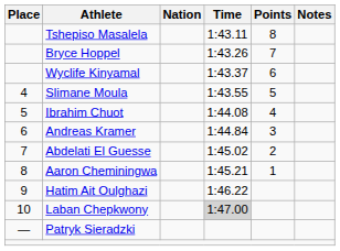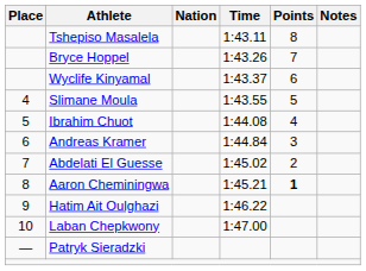Aaron Cheminingwa | Points: normal -> bold
Laban Chepkwony | Time: lightgrey background -> no background
